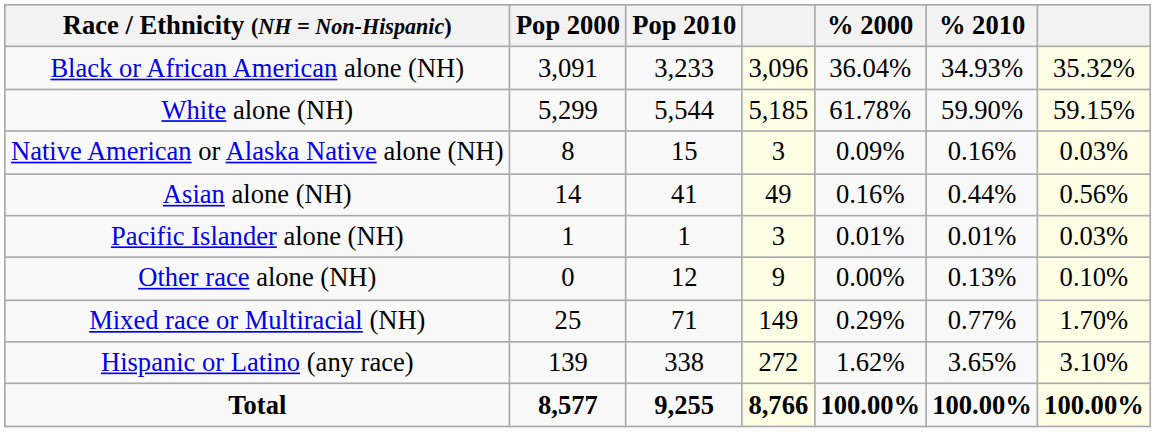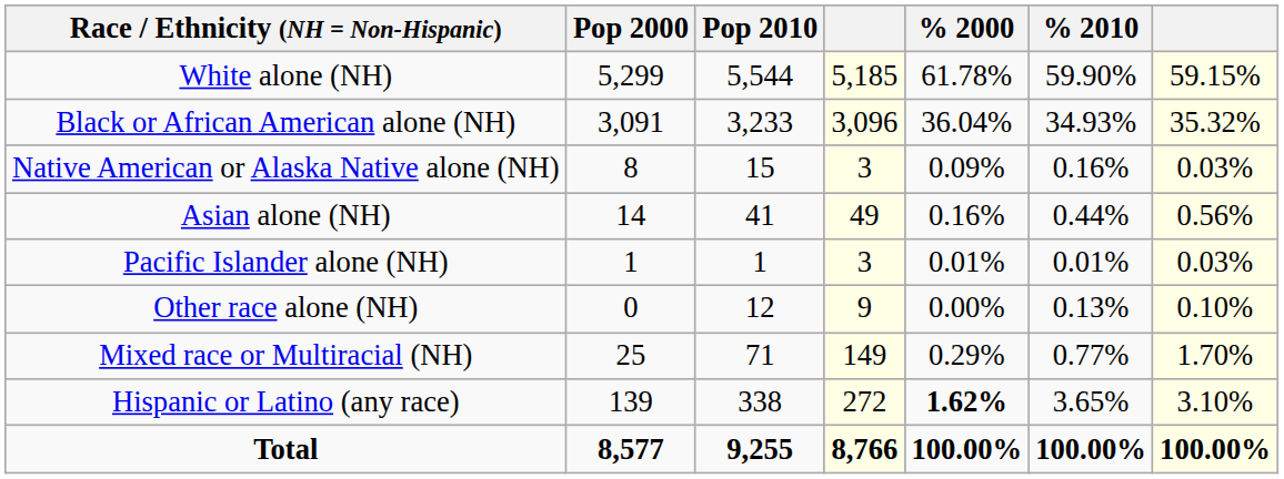rows swapped: White alone (NH) <-> Black or African American alone (NH)
Hispanic or Latino (any race) | % 2000: normal -> bold
